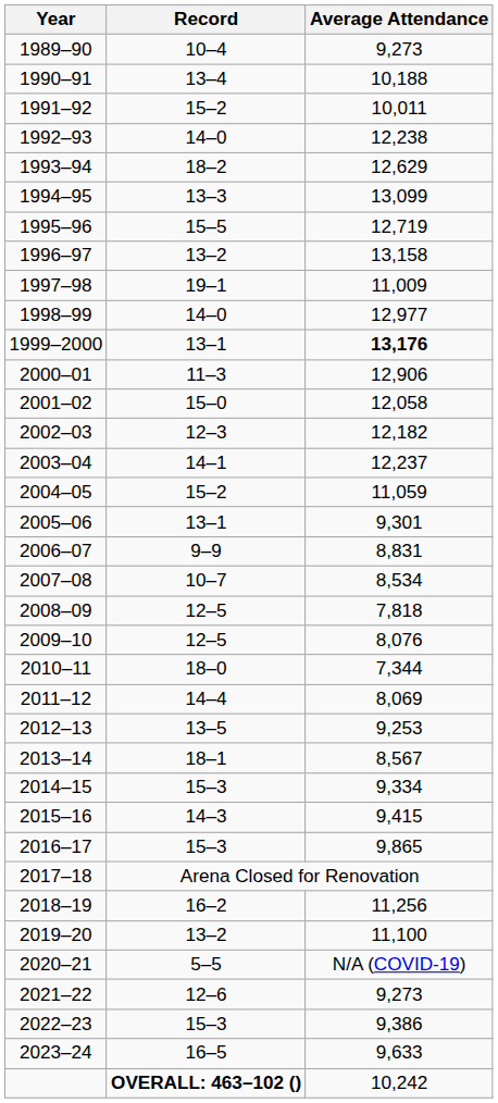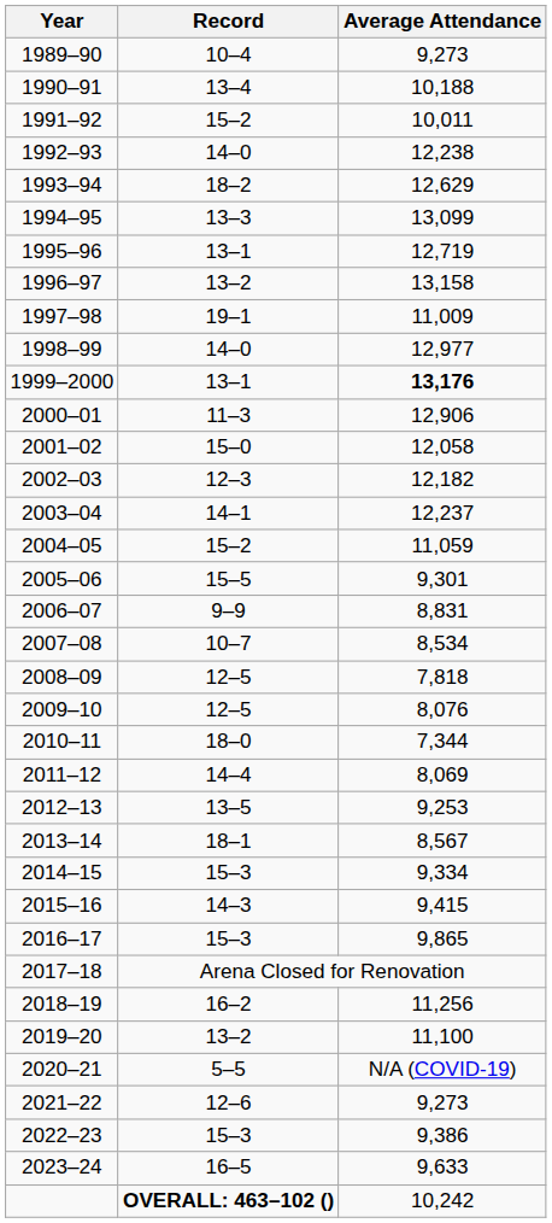1995–96 | Record: 15–5 -> 13–1
2005–06 | Record: 13–1 -> 15–5
